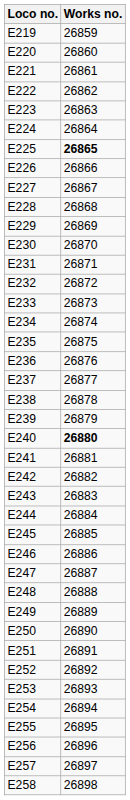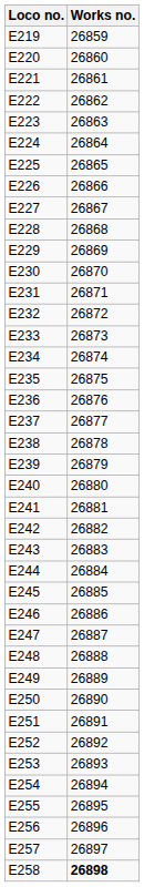E225 | Works no.: bold -> normal
E240 | Works no.: bold -> normal
E258 | Works no.: normal -> bold
